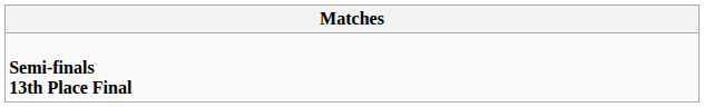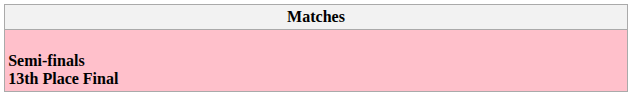row 2 | column 1: no background -> pink background
